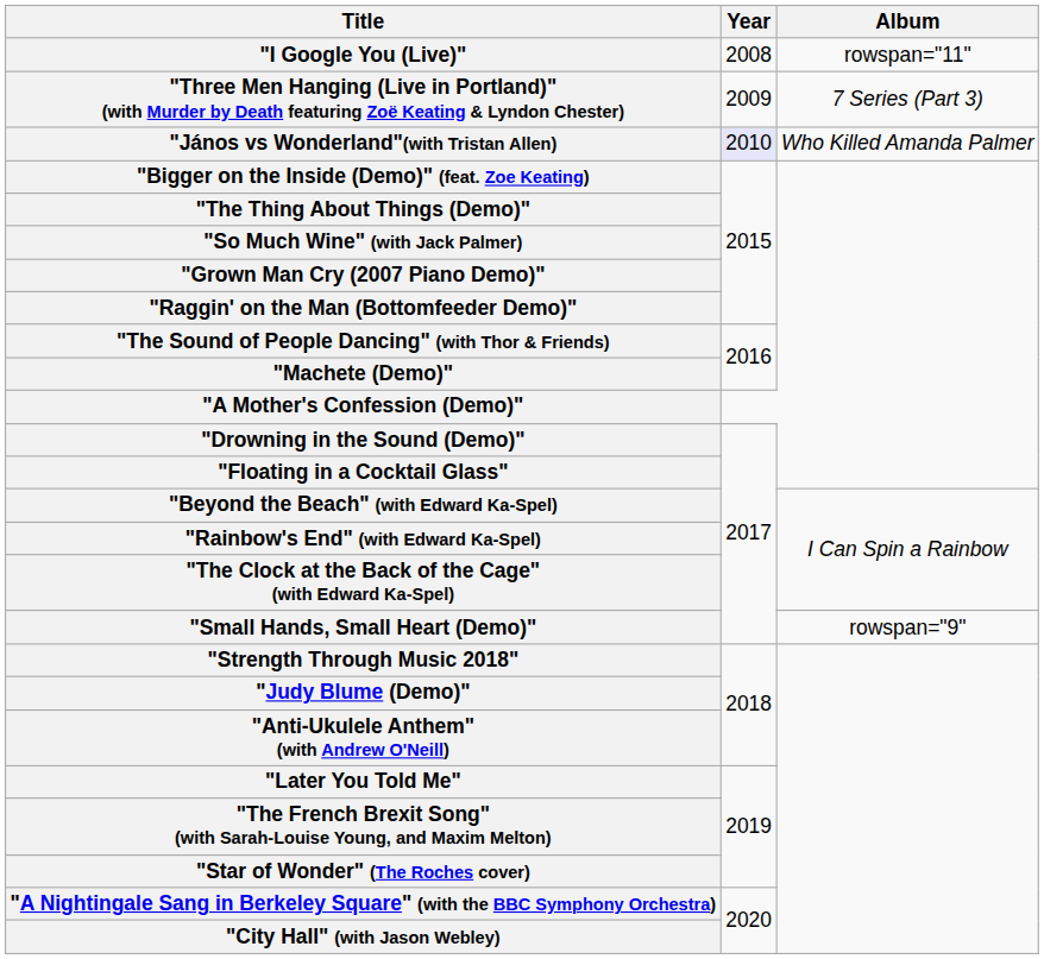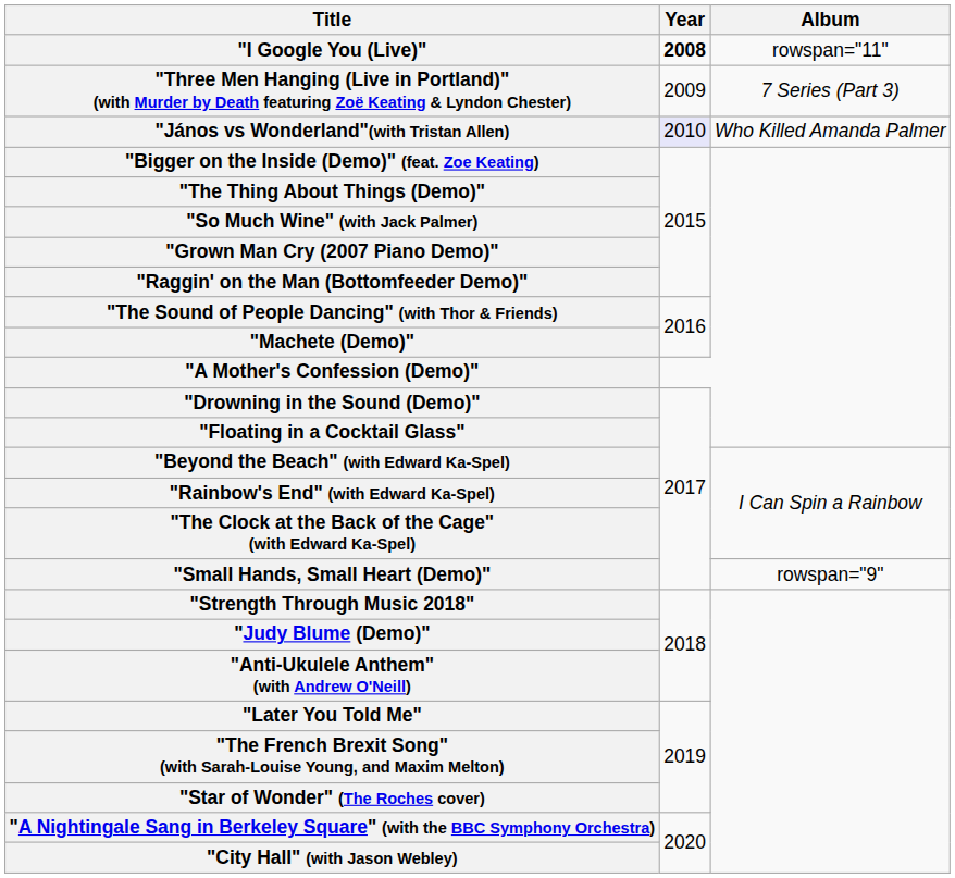"I Google You (Live)" | Year: normal -> bold
